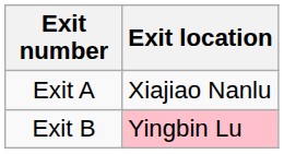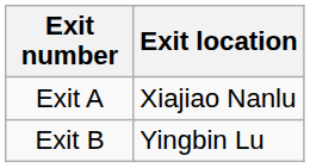Exit B | Exit location: pink background -> no background
